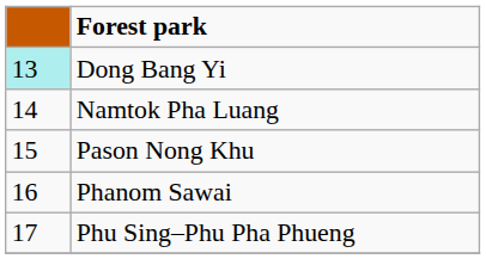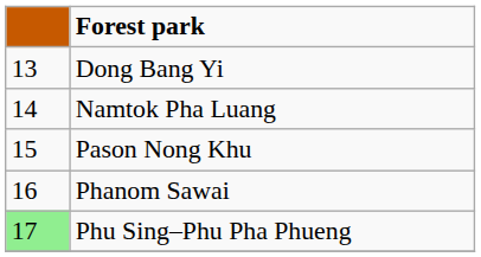Dong Bang Yi | column 1: paleturquoise background -> no background
Phu Sing–Phu Pha Phueng | column 1: no background -> lightgreen background
